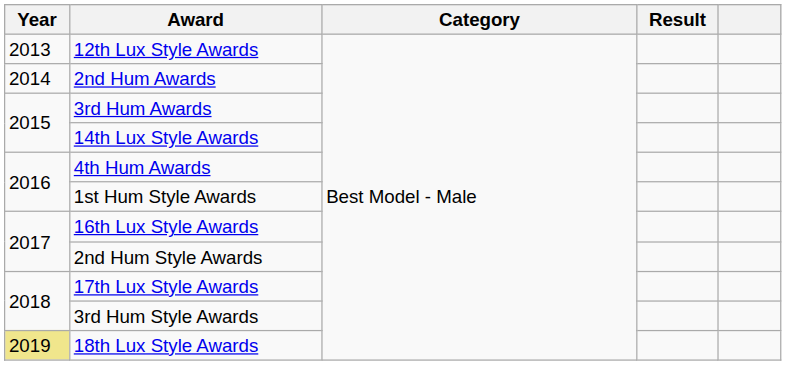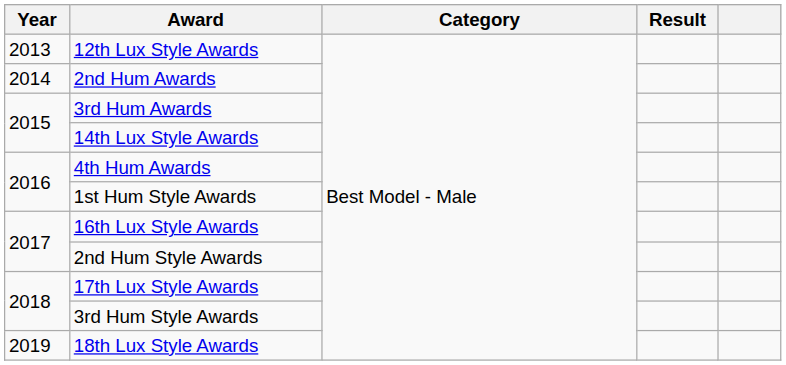18th Lux Style Awards | Year: khaki background -> no background
